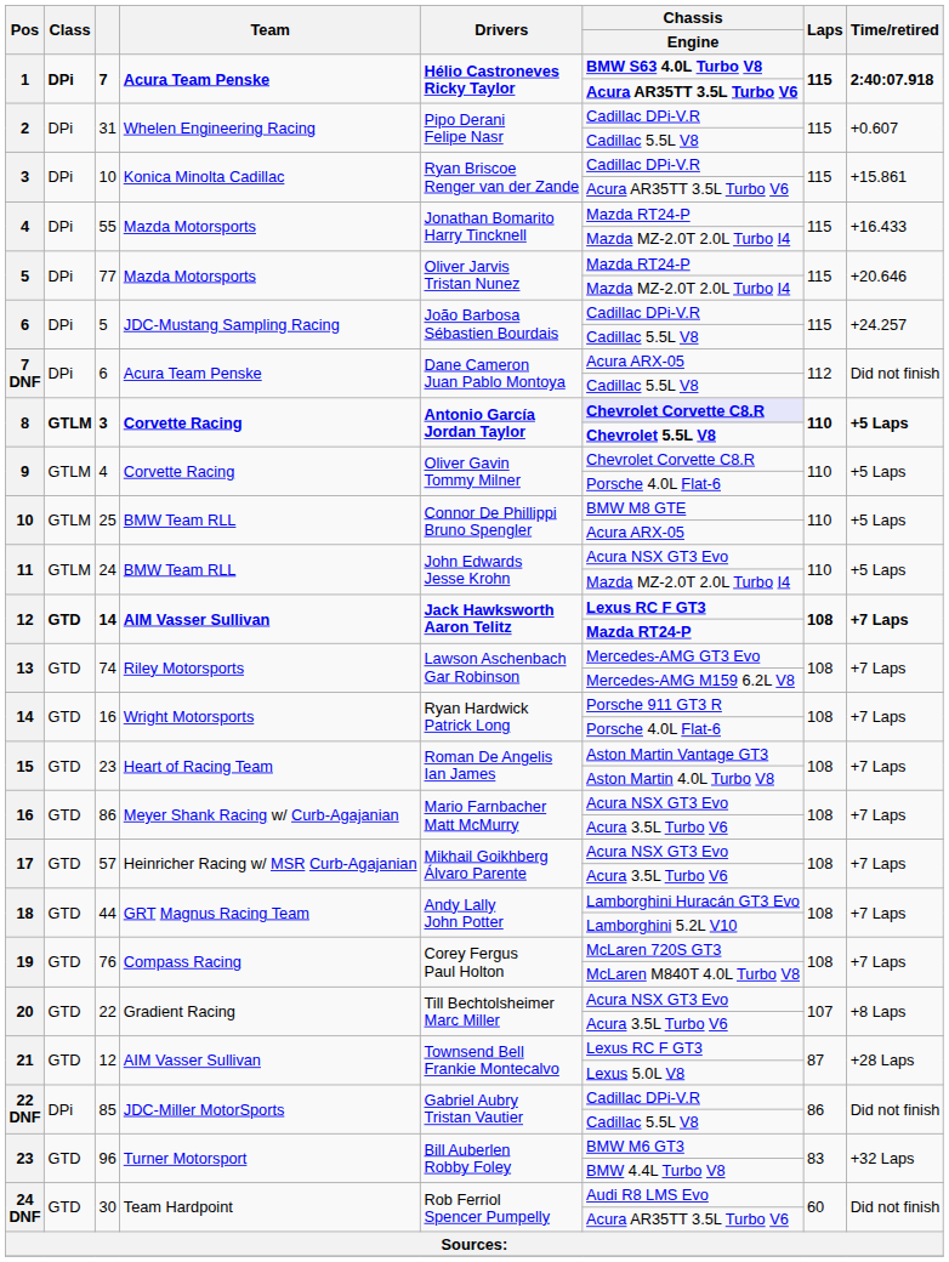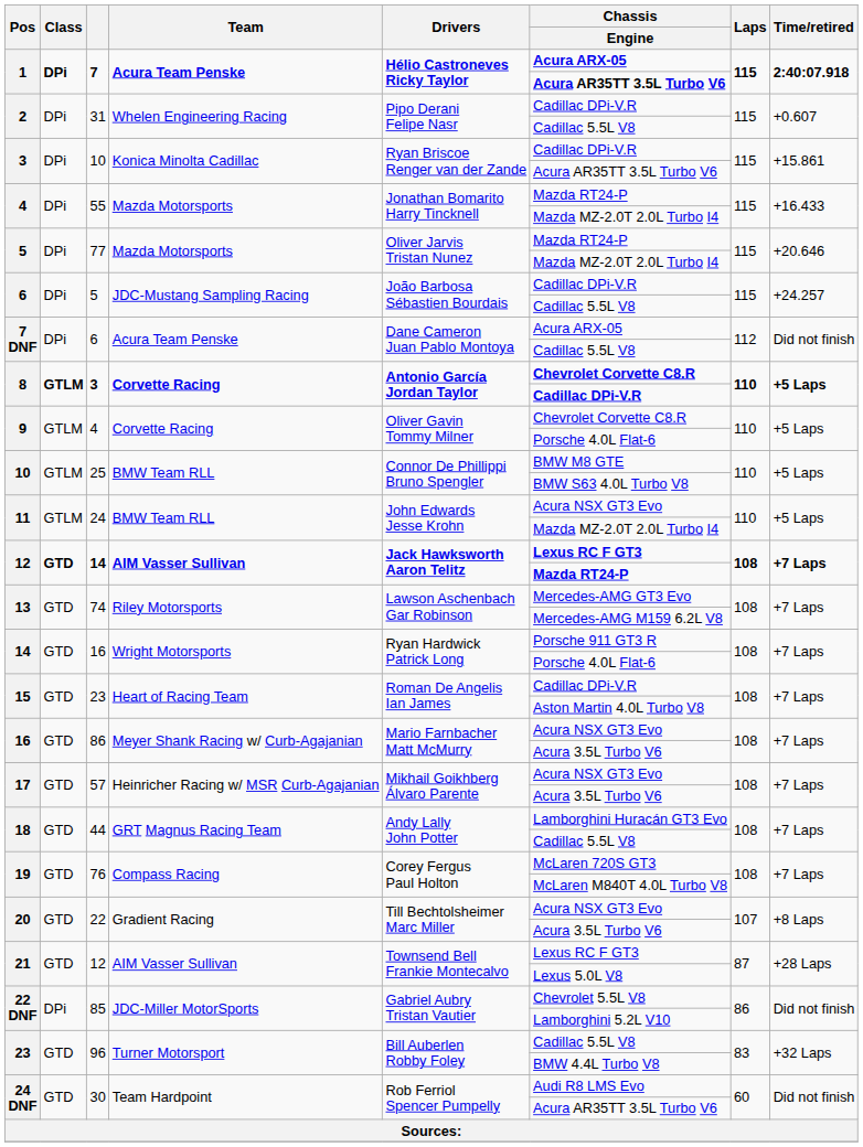row 3 | Chassis / Engine: BMW S63 4.0L Turbo V8 -> Acura ARX-05
row 17 | Chassis / Engine: lavender background -> no background
row 18 | Chassis / Engine: Chevrolet 5.5L V8 -> Cadillac DPi-V.R
row 22 | Chassis / Engine: Acura ARX-05 -> BMW S63 4.0L Turbo V8
row 31 | Chassis / Engine: Aston Martin Vantage GT3 -> Cadillac DPi-V.R
row 38 | Chassis / Engine: Lamborghini 5.2L V10 -> Cadillac 5.5L V8
row 45 | Chassis / Engine: Cadillac DPi-V.R -> Chevrolet 5.5L V8
row 46 | Chassis / Engine: Cadillac 5.5L V8 -> Lamborghini 5.2L V10
row 47 | Chassis / Engine: BMW M6 GT3 -> Cadillac 5.5L V8
